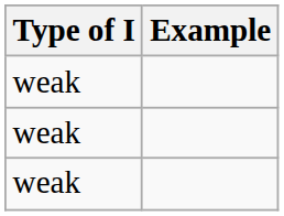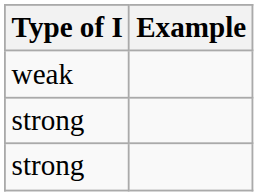row 3 | Type of I: weak -> strong
row 4 | Type of I: weak -> strong
